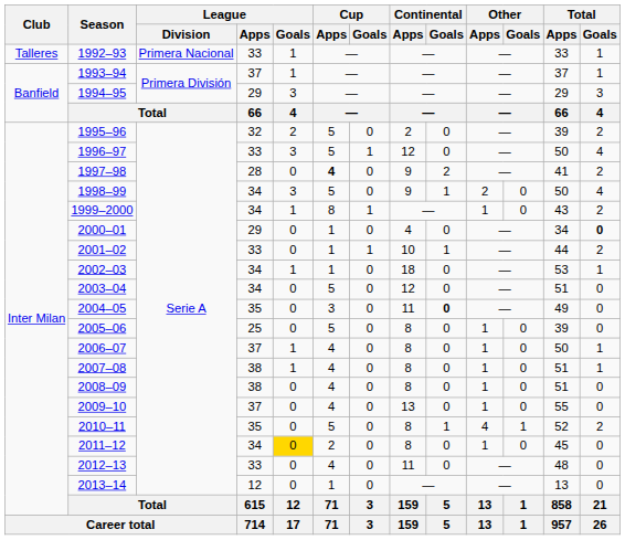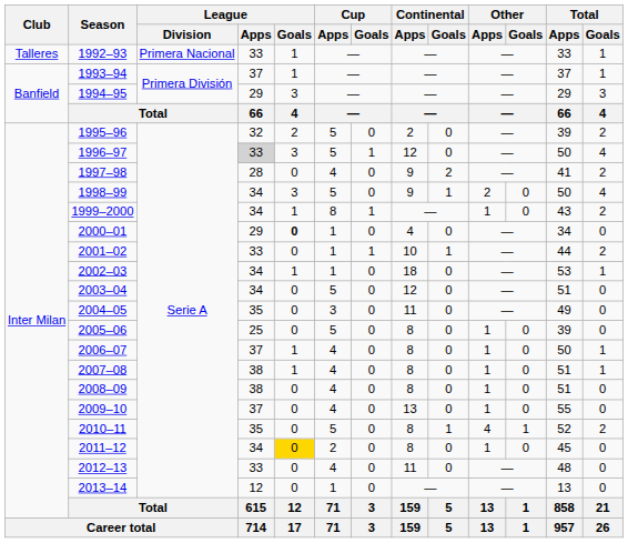1996–97 | League / Apps: no background -> lightgrey background
1997–98 | Cup / Apps: bold -> normal
2000–01 | League / Goals: normal -> bold
2000–01 | Total / Goals: bold -> normal
2004–05 | Continental / Goals: bold -> normal
